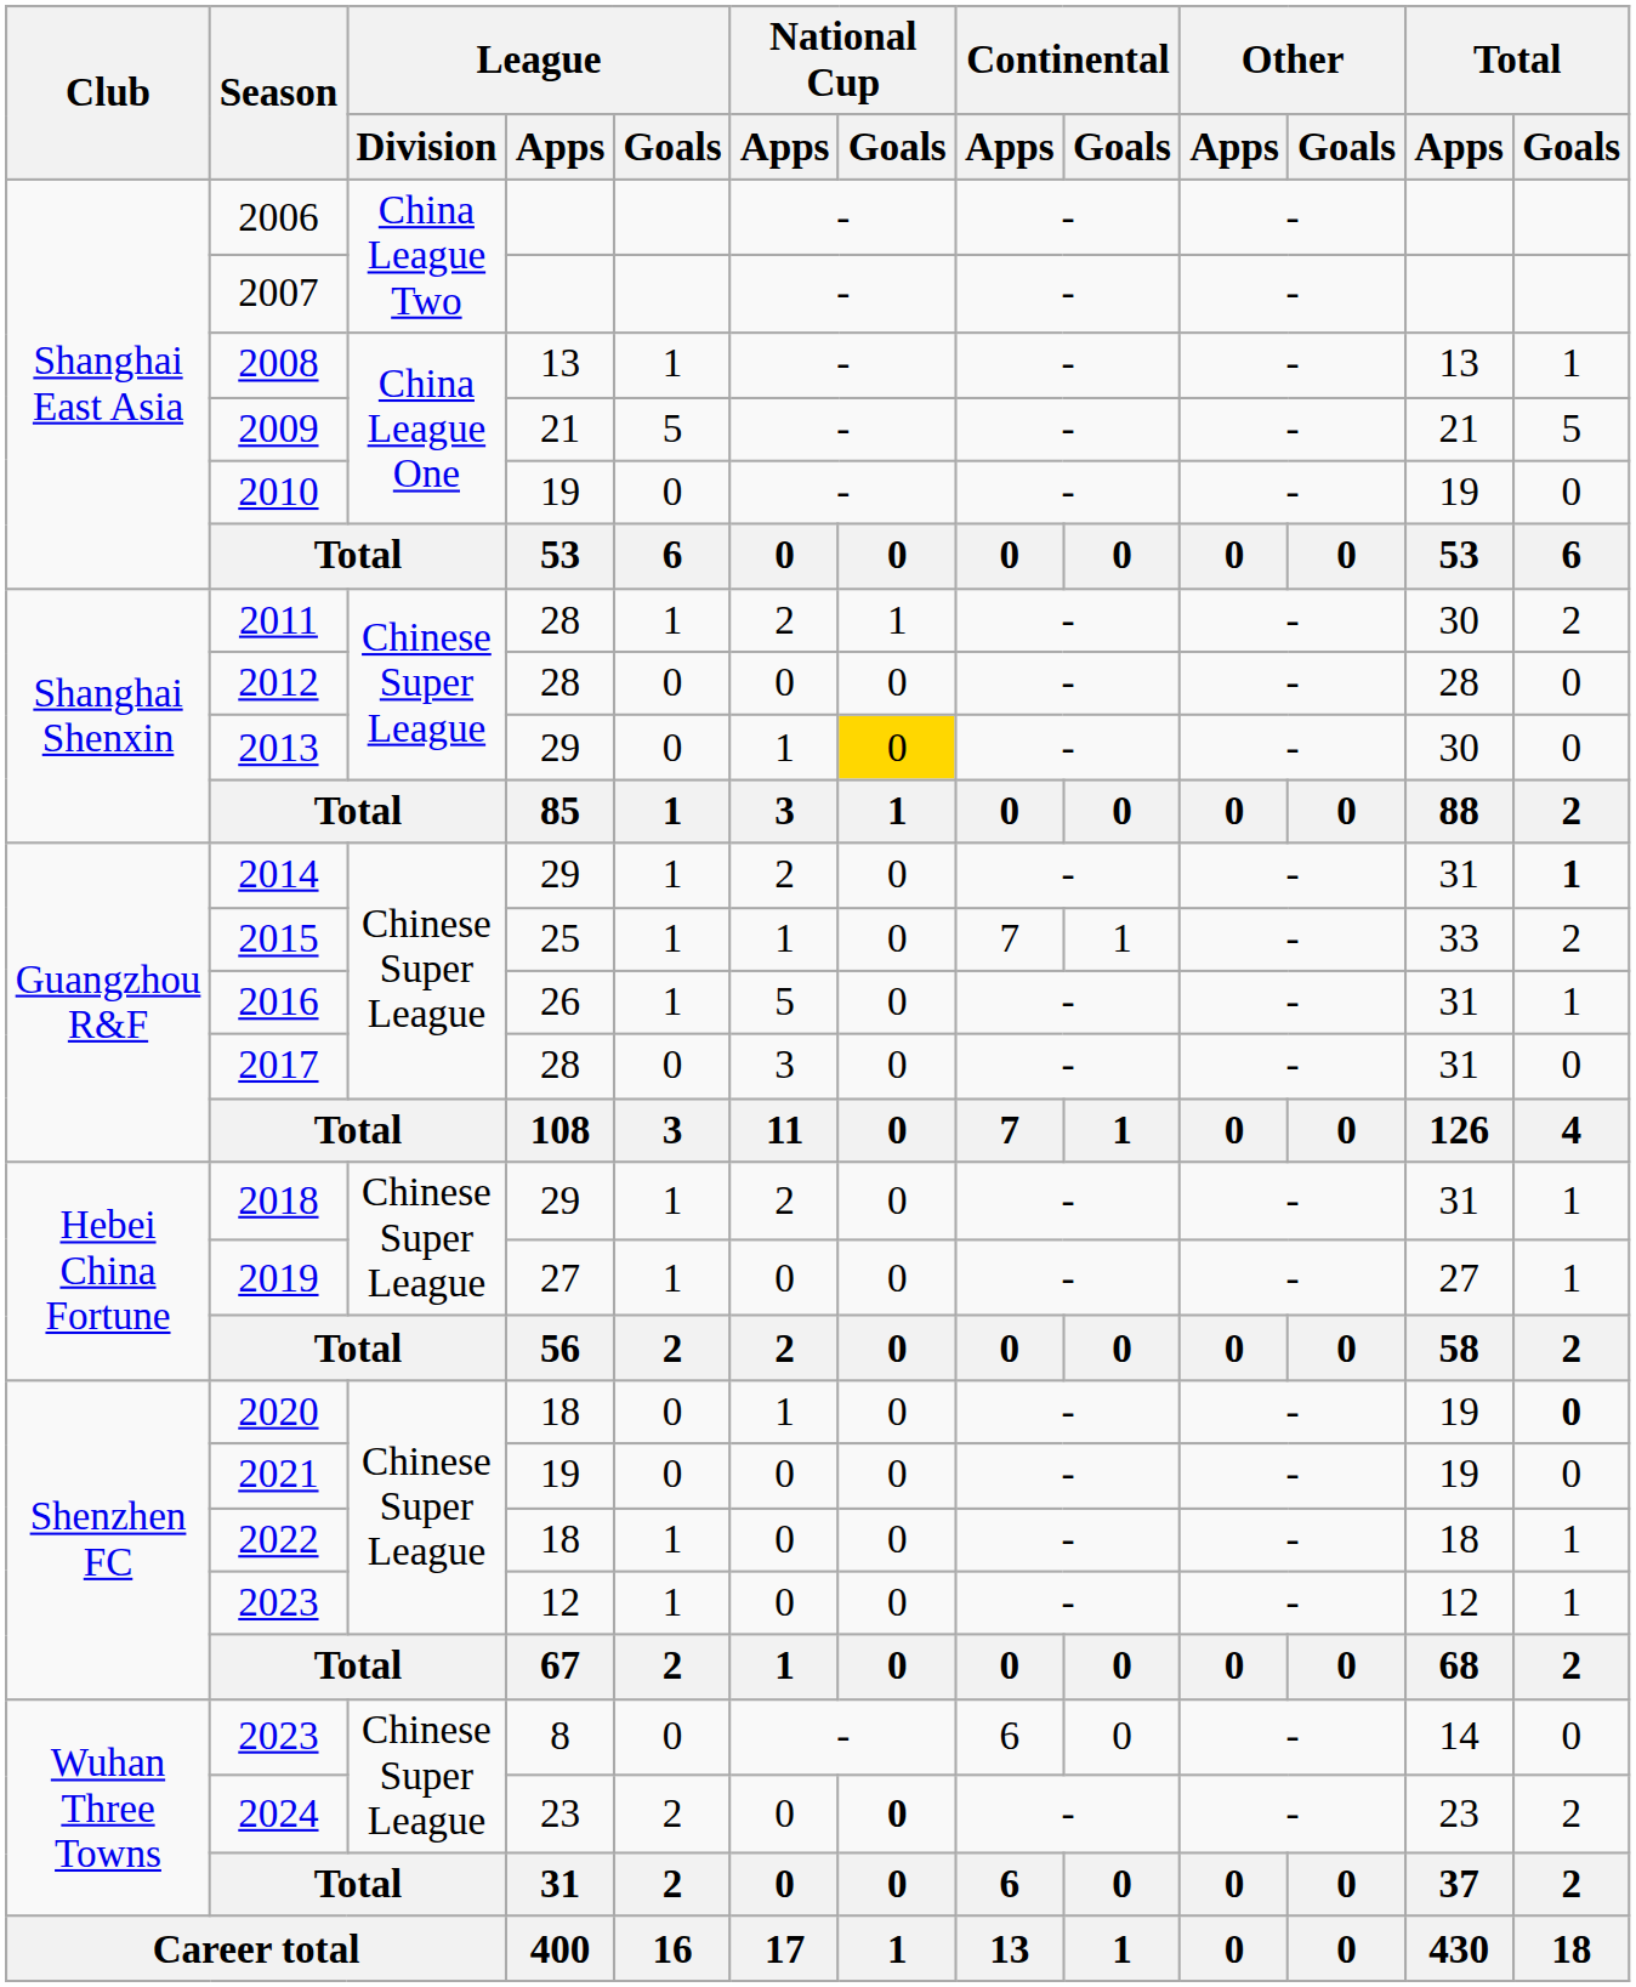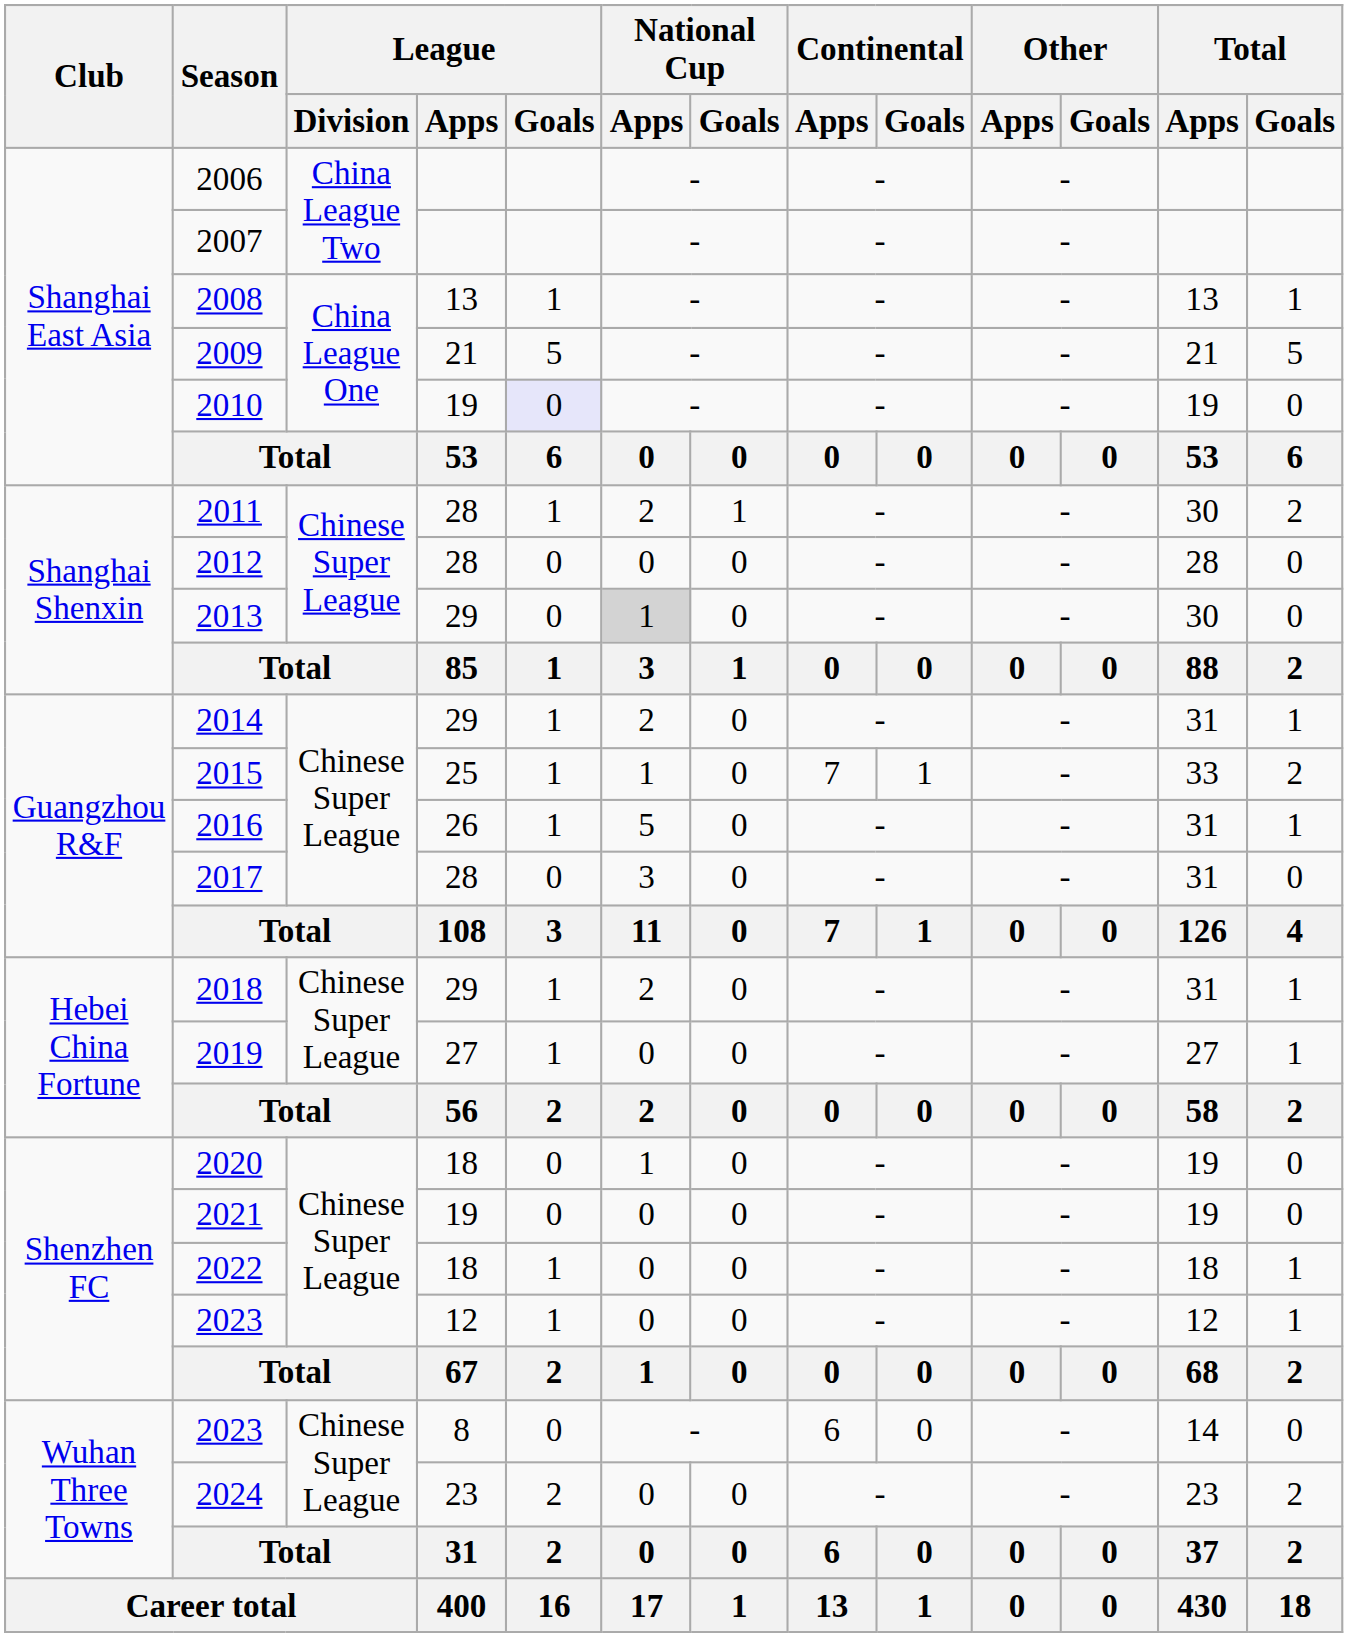2010 | League / Goals: no background -> lavender background
2013 | National Cup / Apps: no background -> lightgrey background
2013 | National Cup / Goals: gold background -> no background
2014 | Total / Goals: bold -> normal
2020 | Total / Goals: bold -> normal
2024 | National Cup / Goals: bold -> normal
